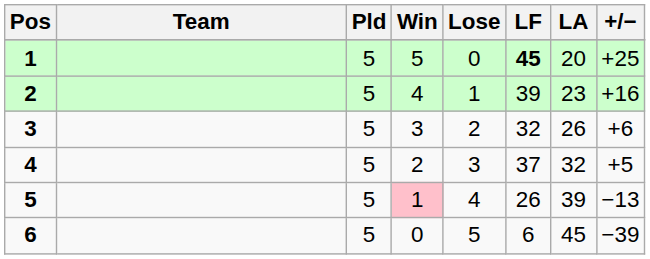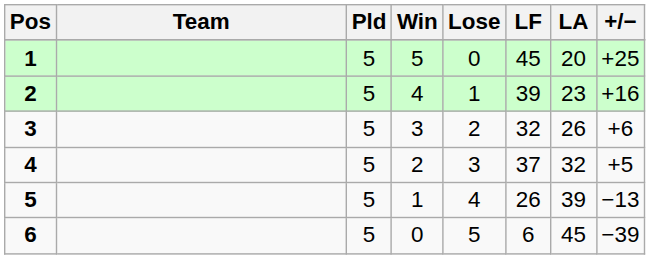row 2 | LF: bold -> normal
row 6 | Win: pink background -> no background
